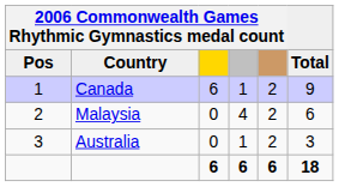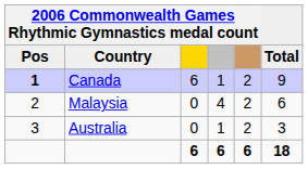Canada | column 1: normal -> bold
